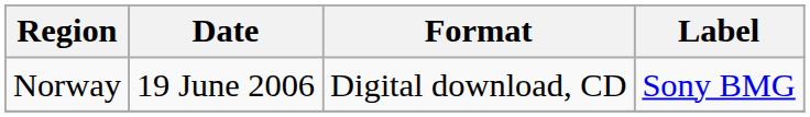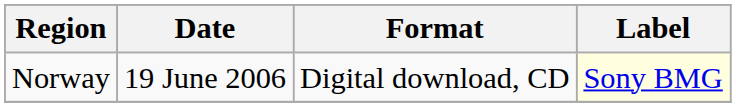Norway | Label: no background -> lightyellow background
